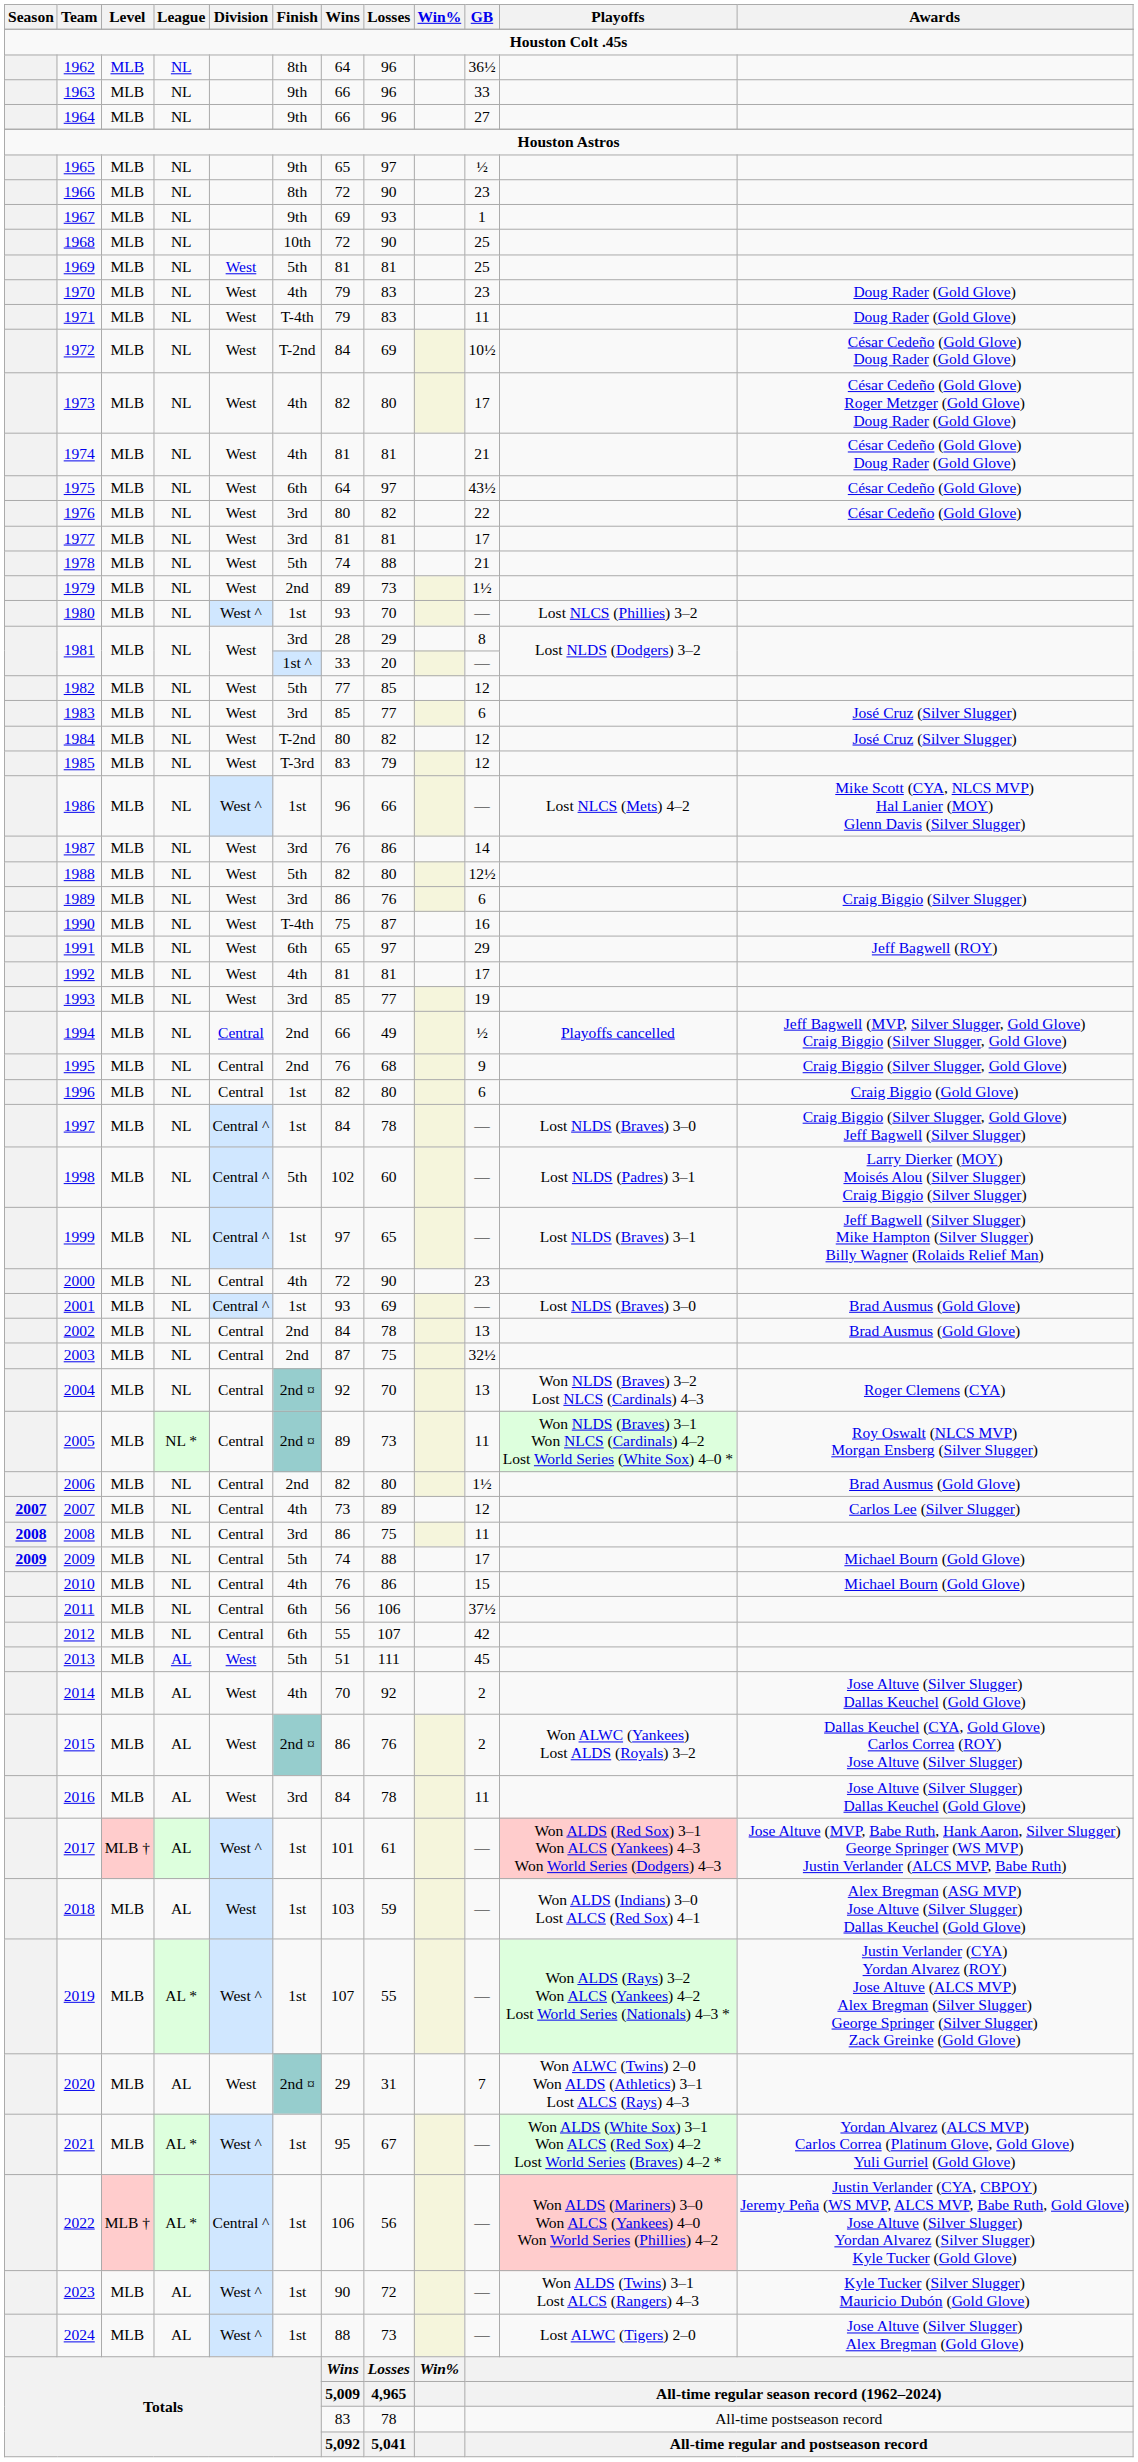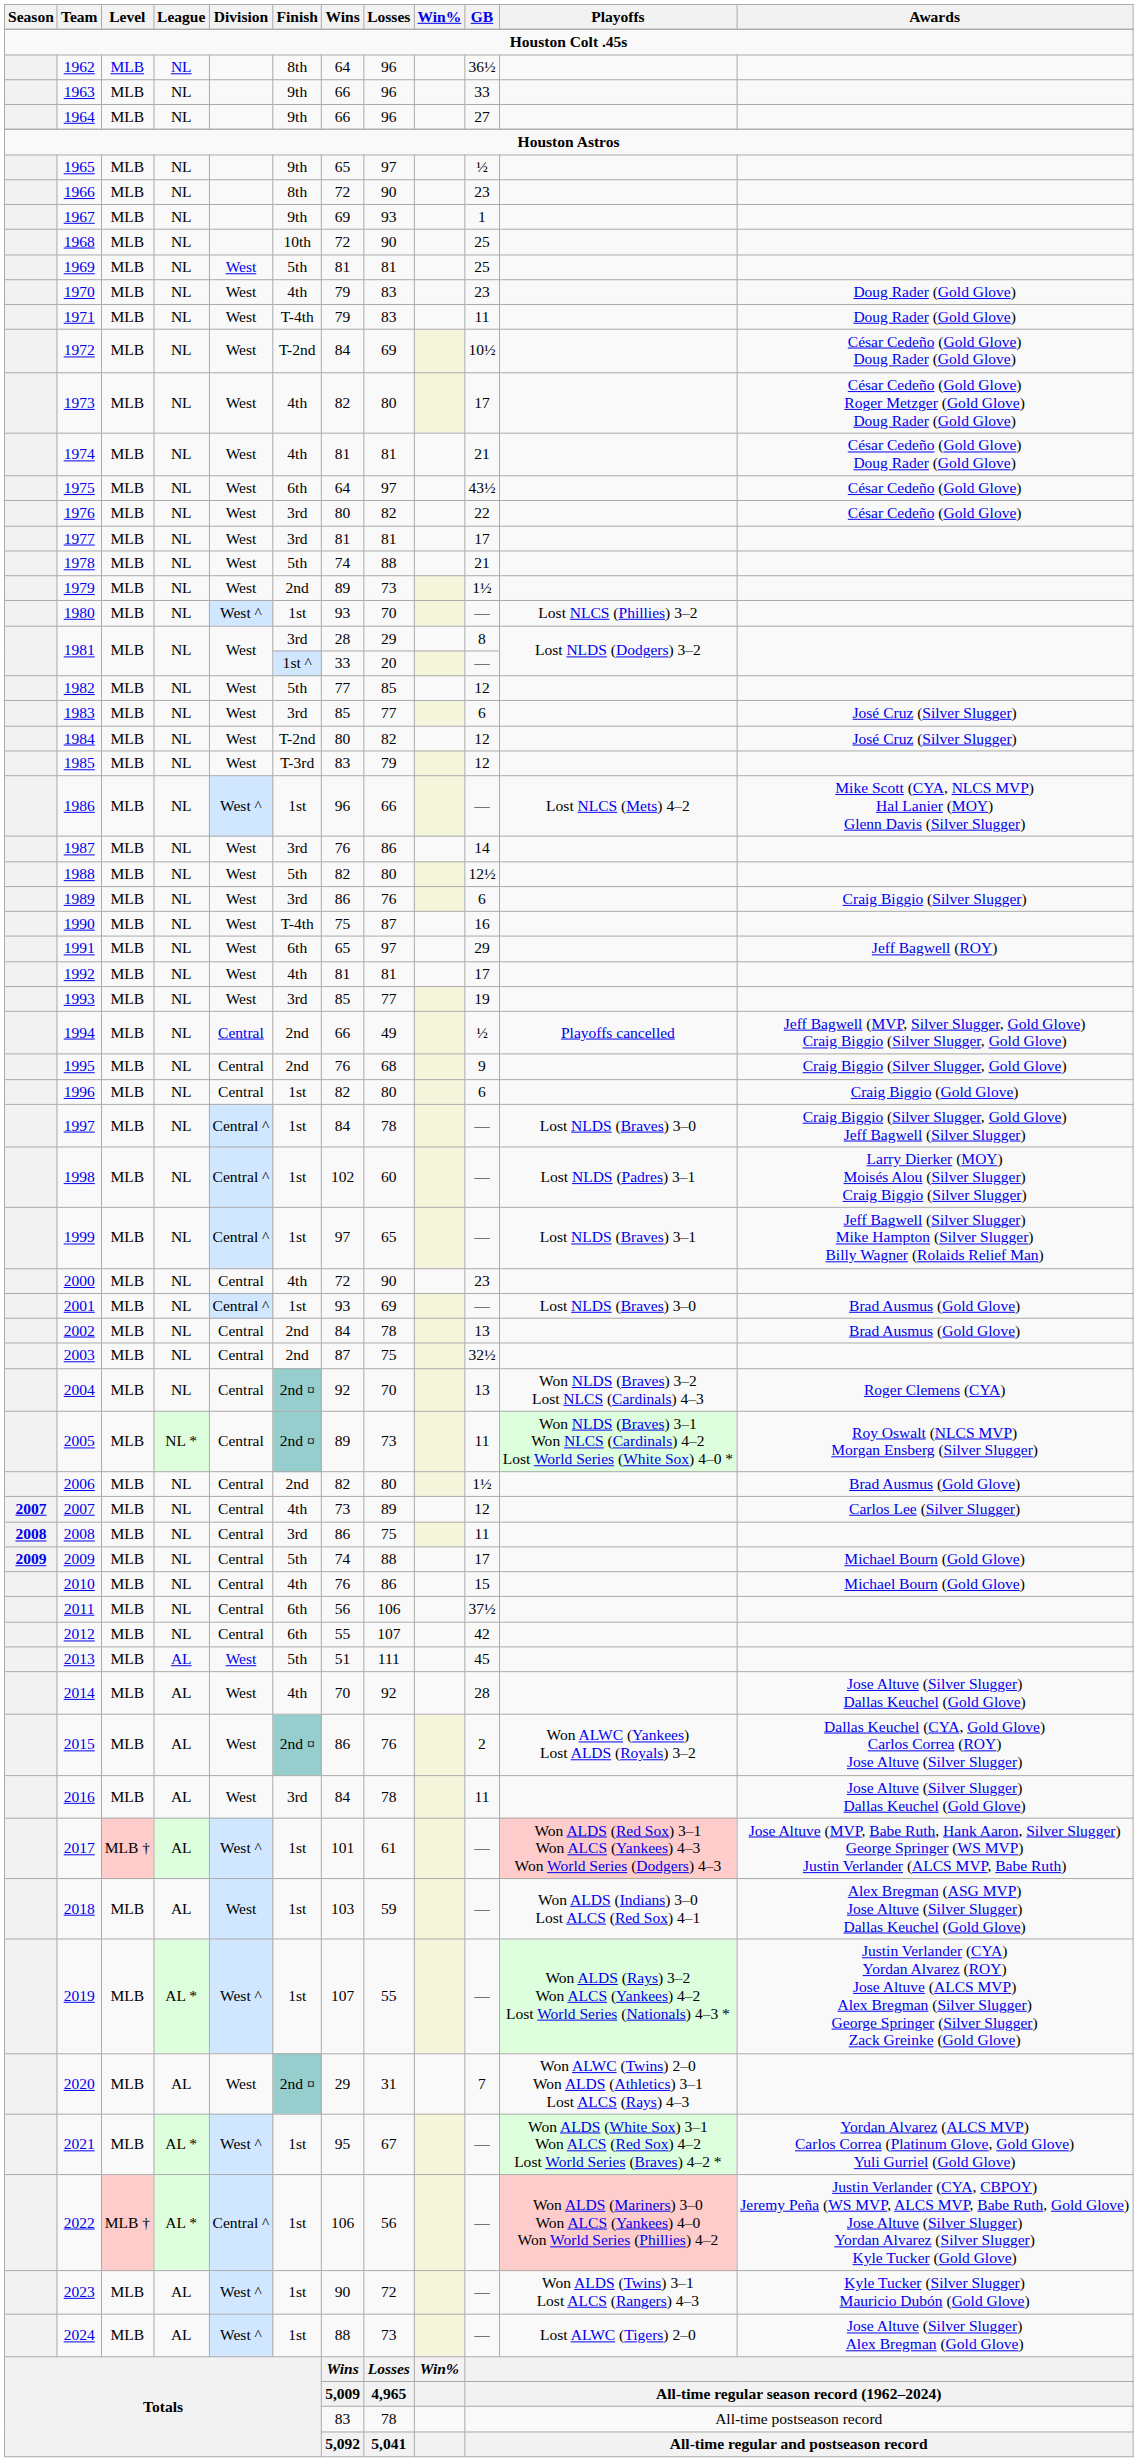1998 | Finish: 5th -> 1st
2014 | GB: 2 -> 28
